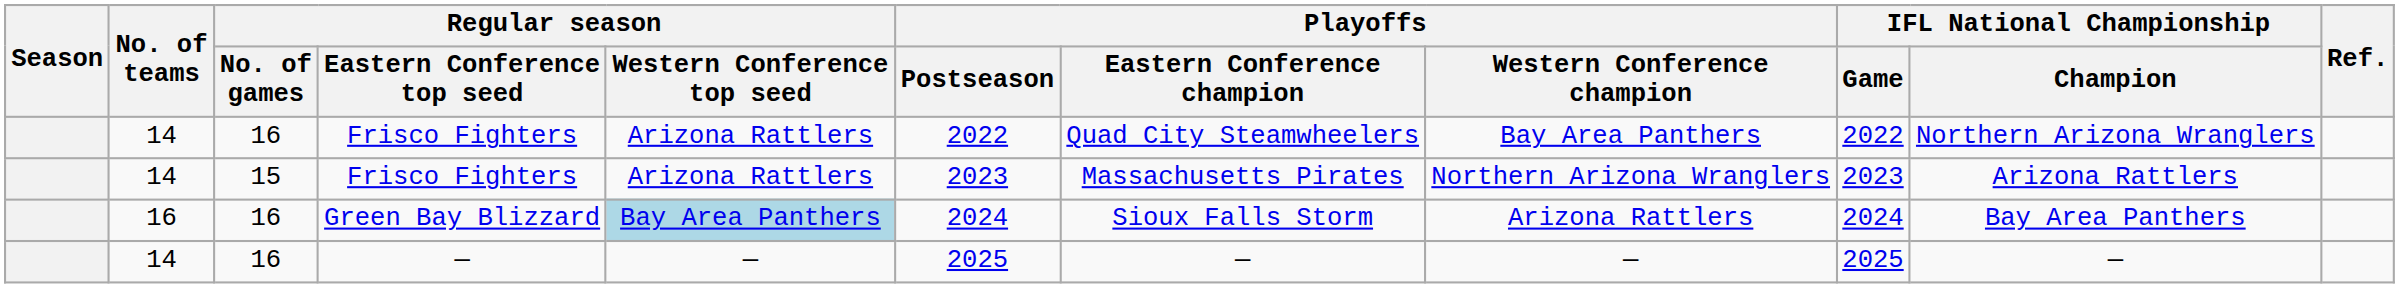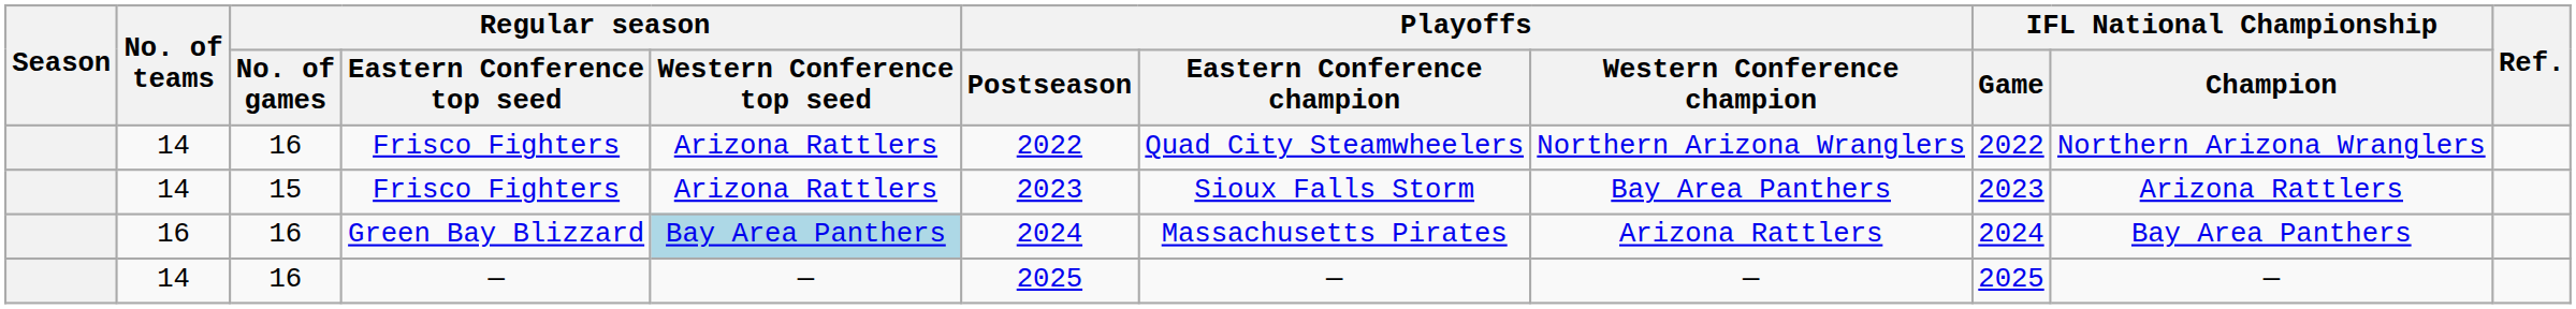16 / Frisco Fighters | Playoffs / Western Conference champion: Bay Area Panthers -> Northern Arizona Wranglers
15 / Frisco Fighters | Playoffs / Eastern Conference champion: Massachusetts Pirates -> Sioux Falls Storm
15 / Frisco Fighters | Playoffs / Western Conference champion: Northern Arizona Wranglers -> Bay Area Panthers
Green Bay Blizzard | Playoffs / Eastern Conference champion: Sioux Falls Storm -> Massachusetts Pirates
